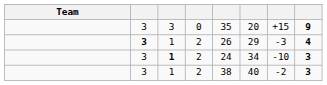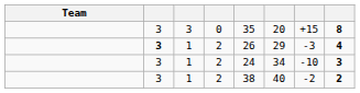row 2 | column 8: 9 -> 8
row 4 | column 3: bold -> normal
row 5 | column 8: 3 -> 2
